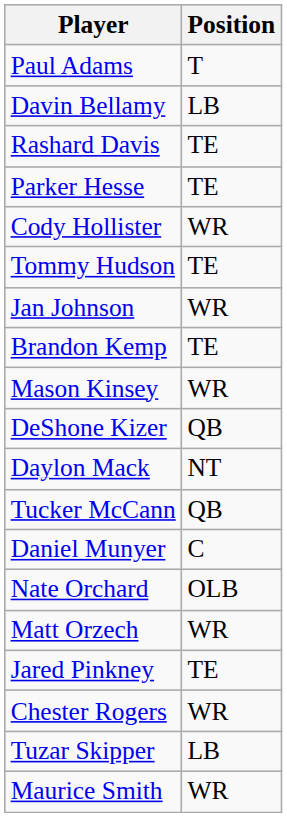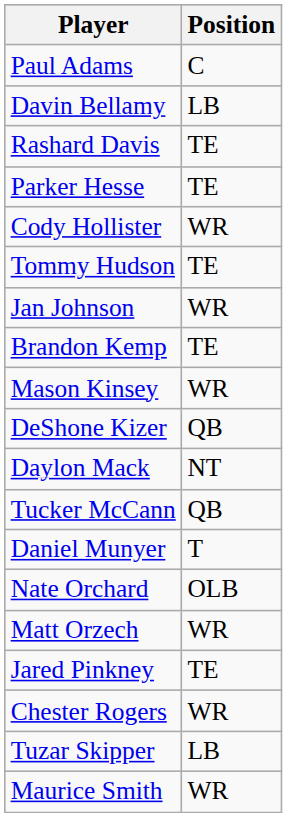Paul Adams | Position: T -> C
Daniel Munyer | Position: C -> T
